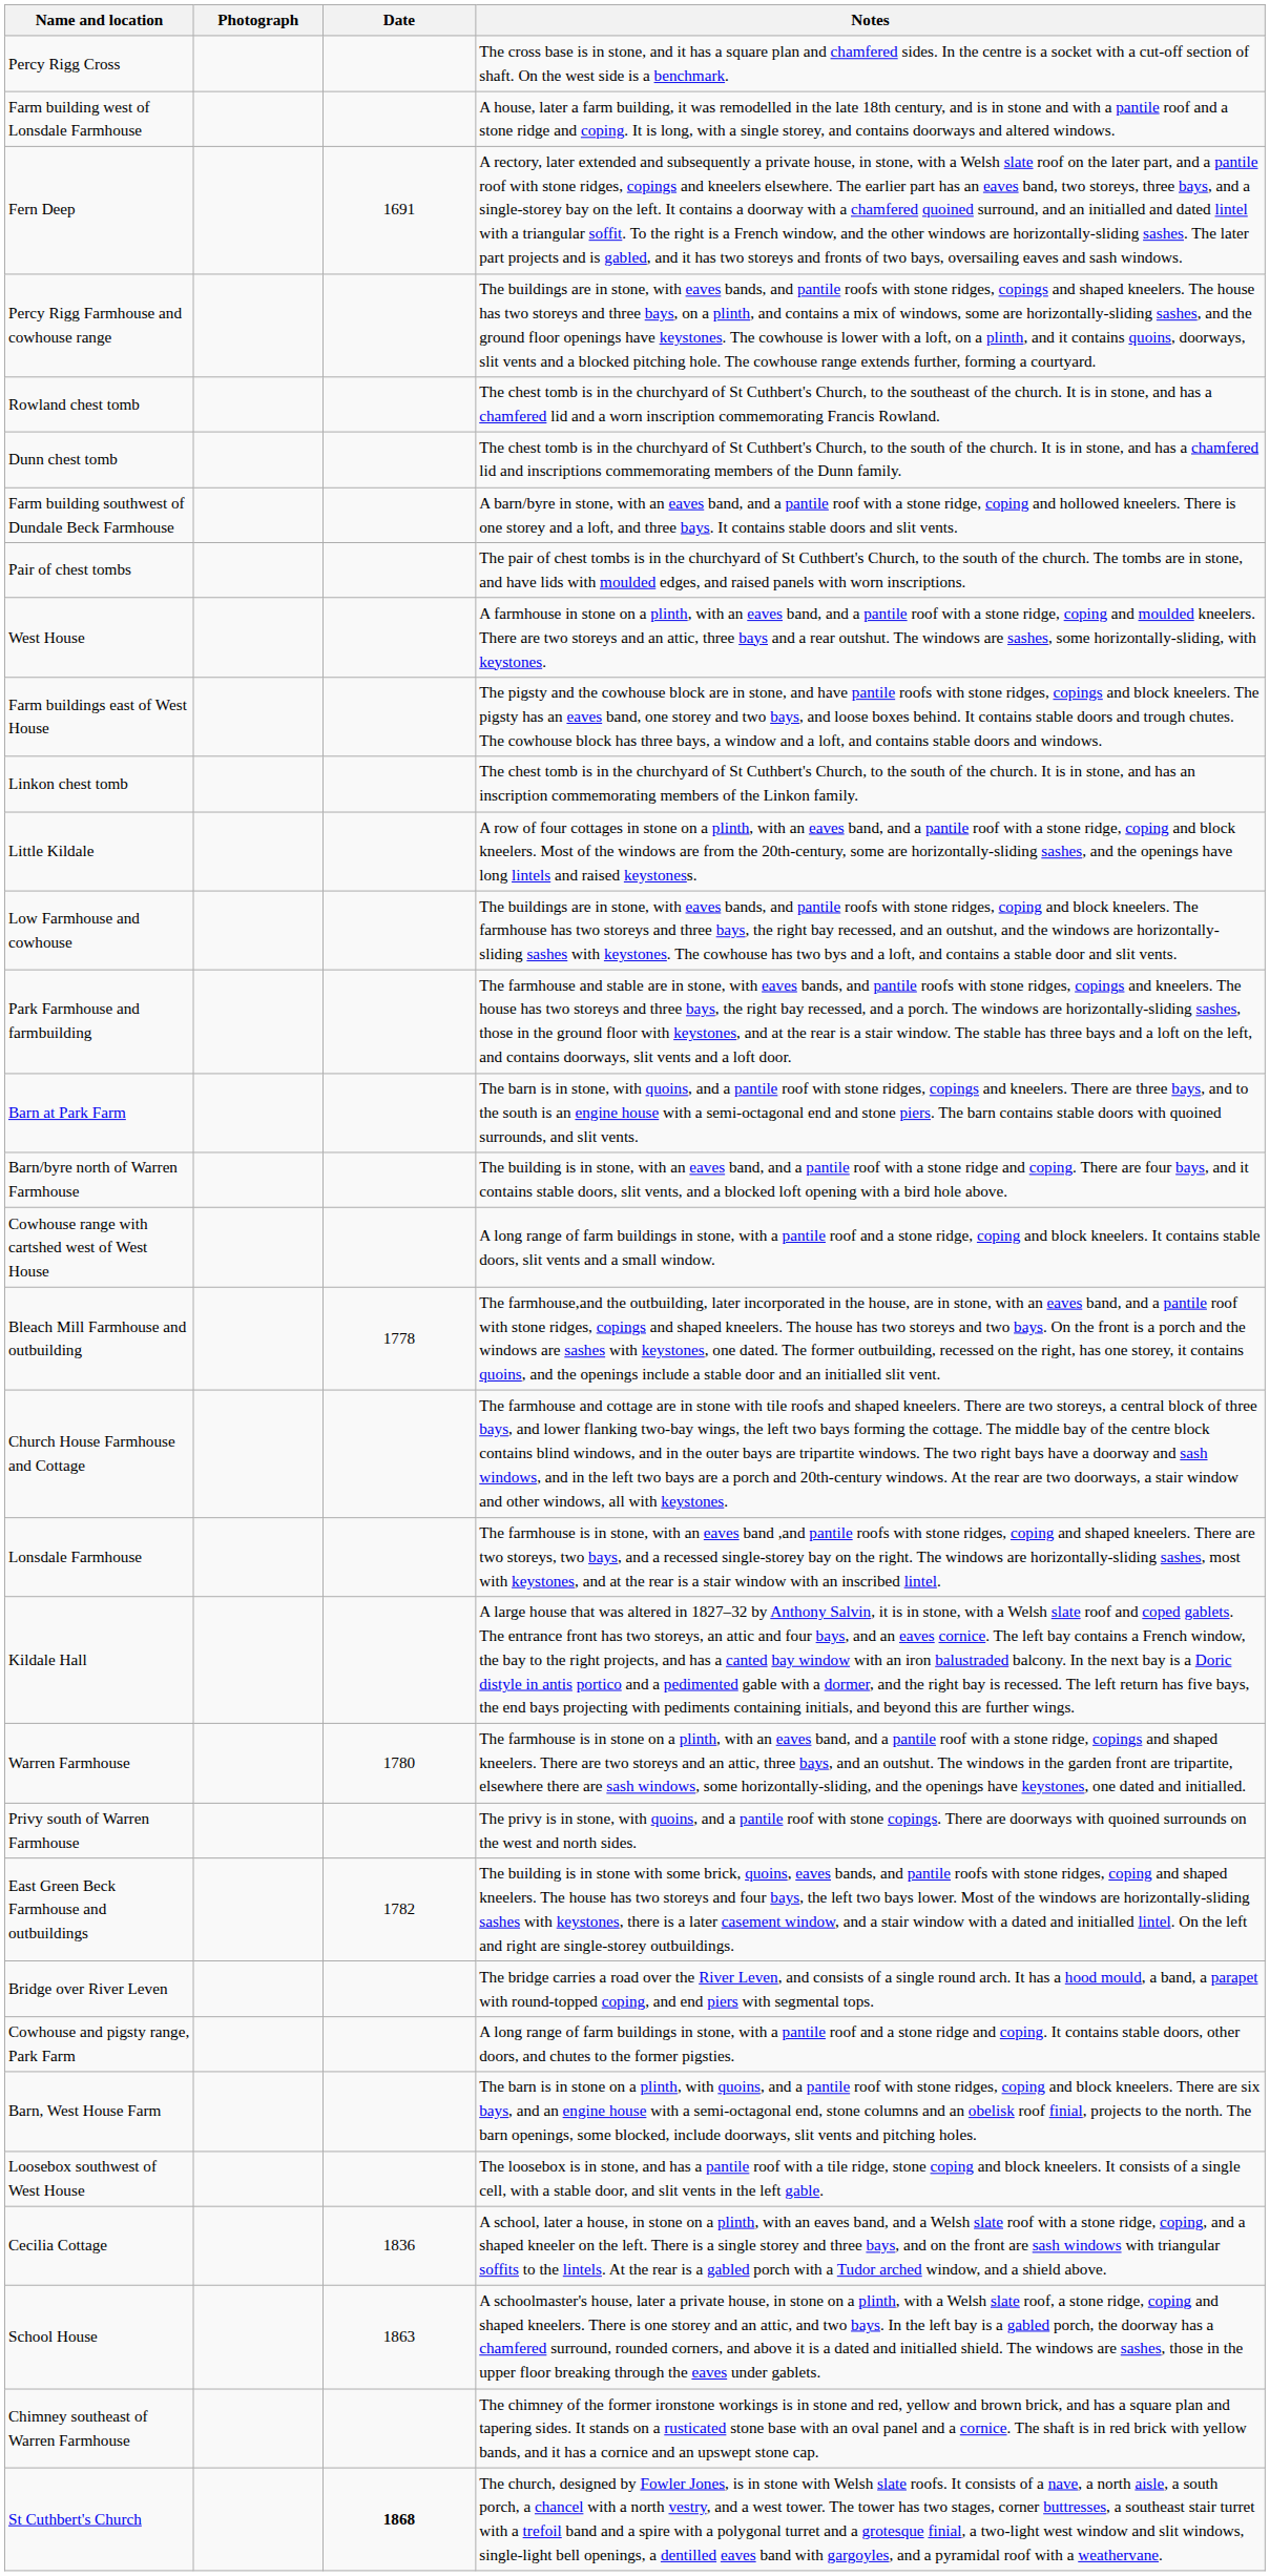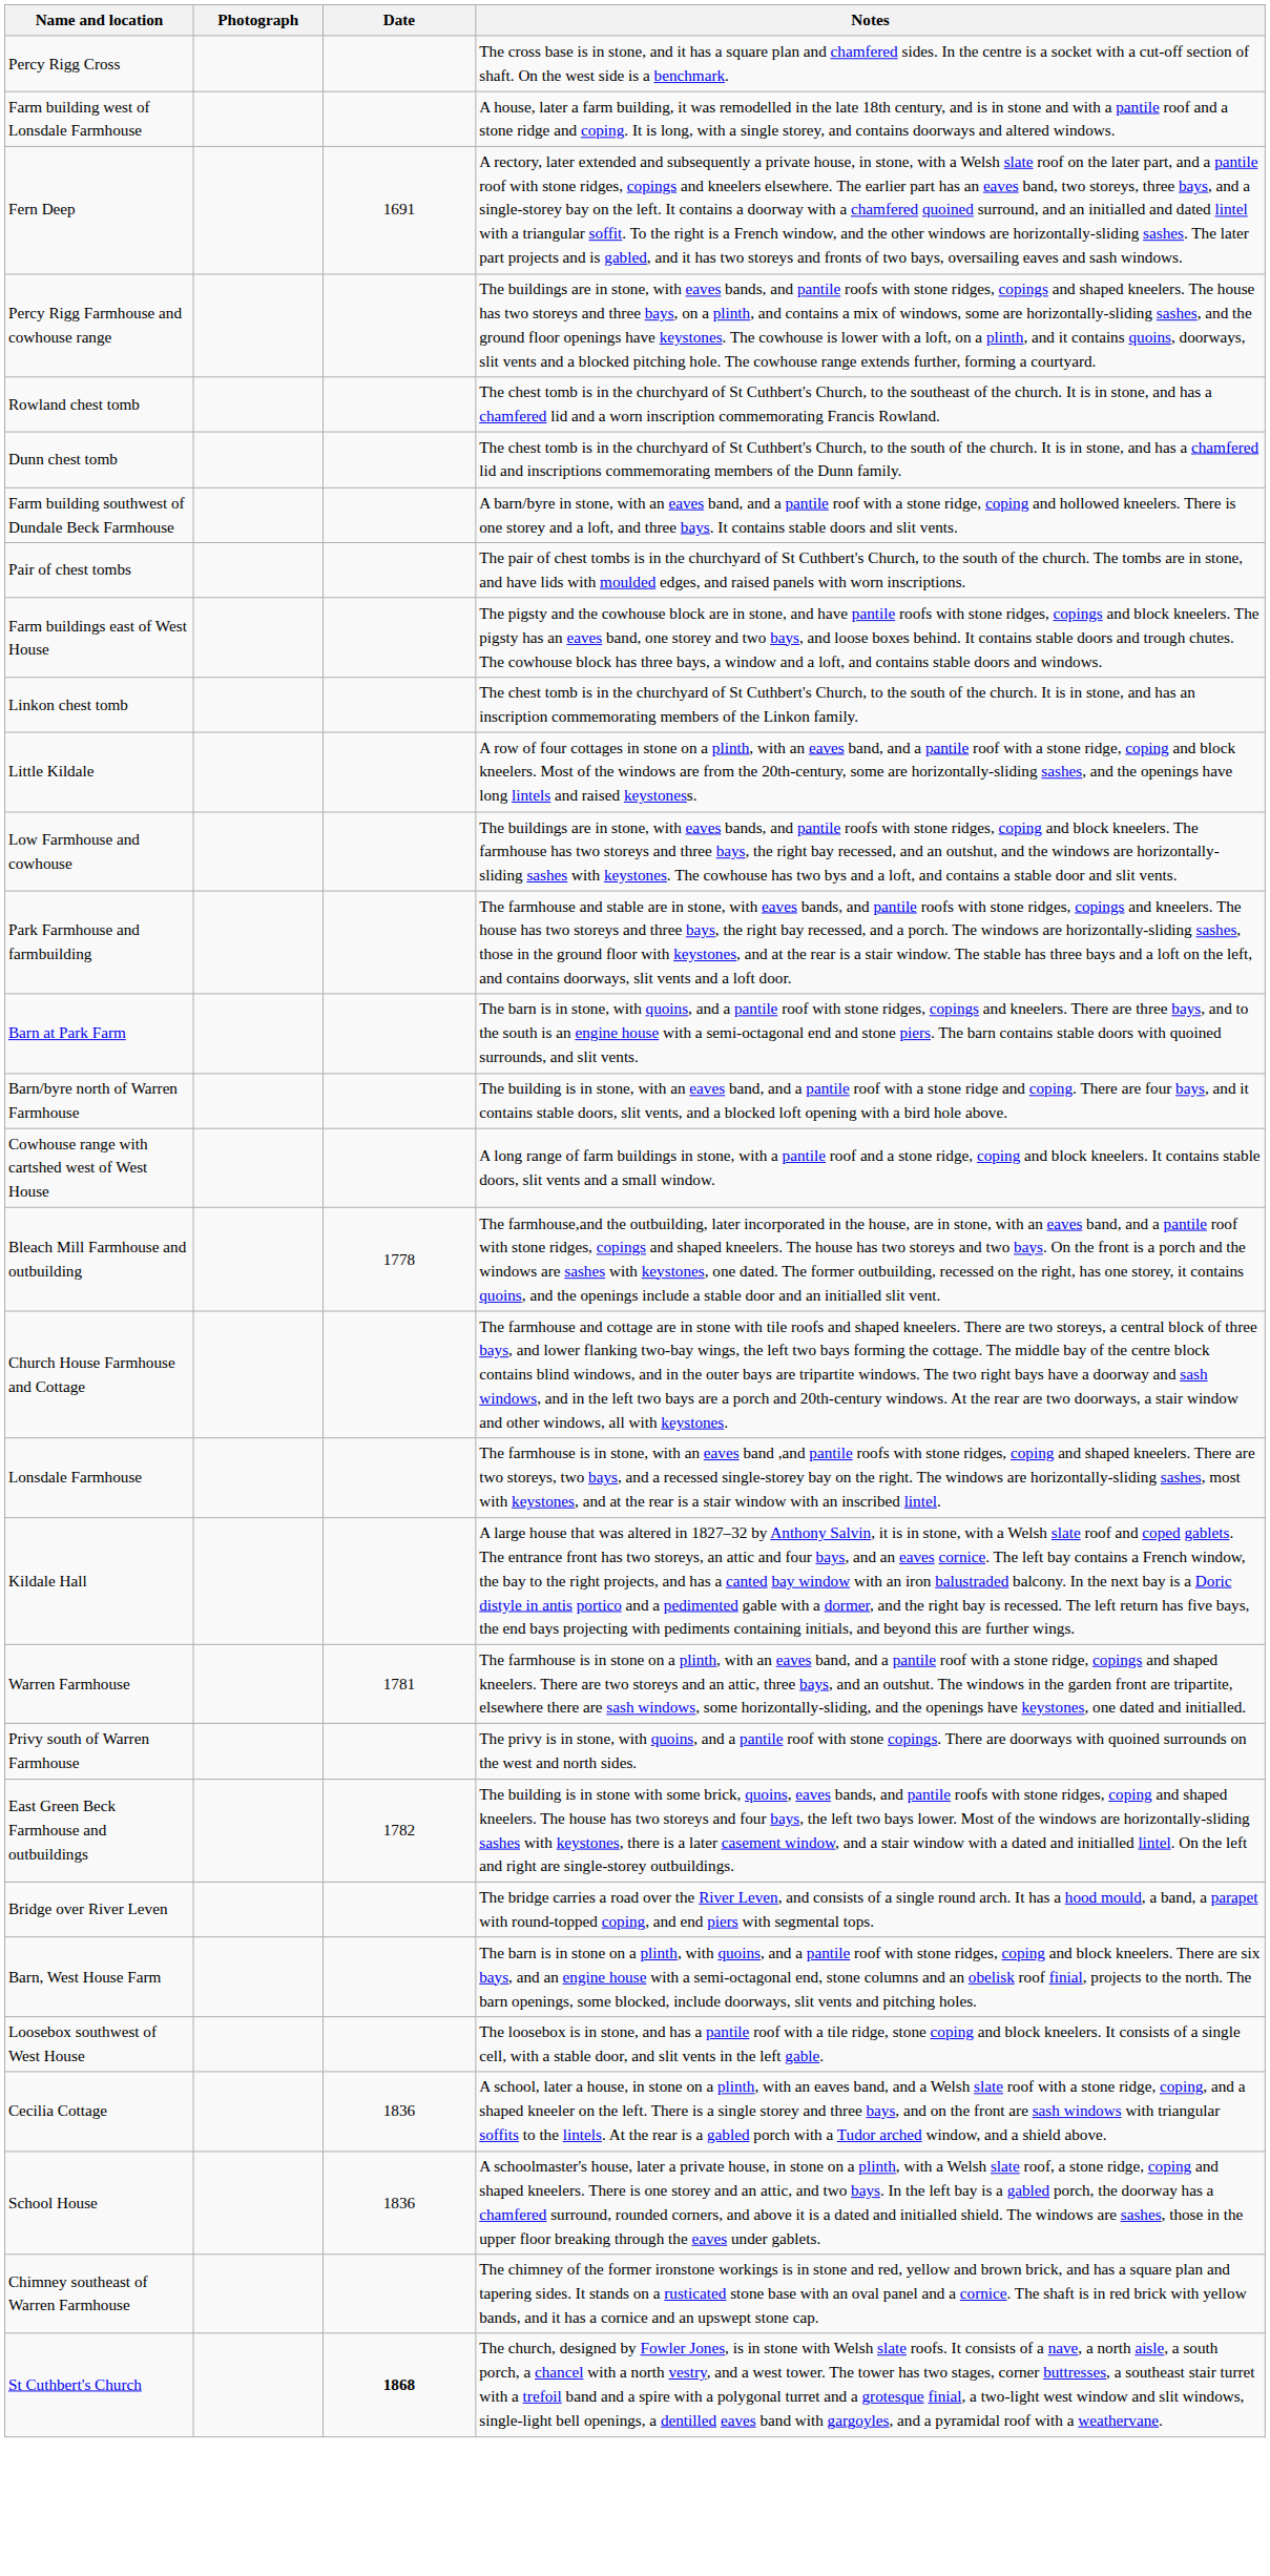- row: West House | A farmhouse in stone on a plinth, with an eaves band, and a pantile roof with a stone ridge, coping and moulded kneelers. There are two storeys and an attic, three bays and a rear outshut. The windows are sashes, some horizontally-sliding, with keystones.
Warren Farmhouse | Date: 1780 -> 1781
- row: Cowhouse and pigsty range, Park Farm | A long range of farm buildings in stone, with a pantile roof and a stone ridge and coping. It contains stable doors, other doors, and chutes to the former pigsties.
School House | Date: 1863 -> 1836
